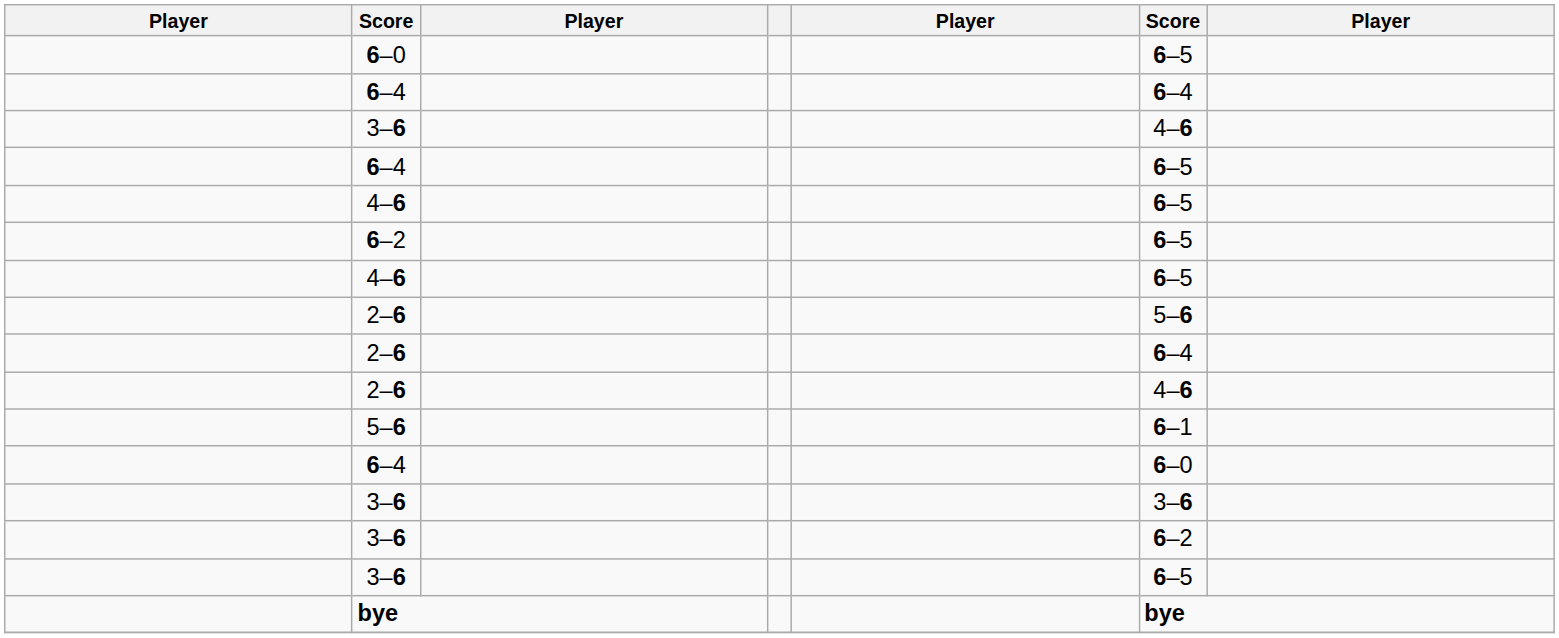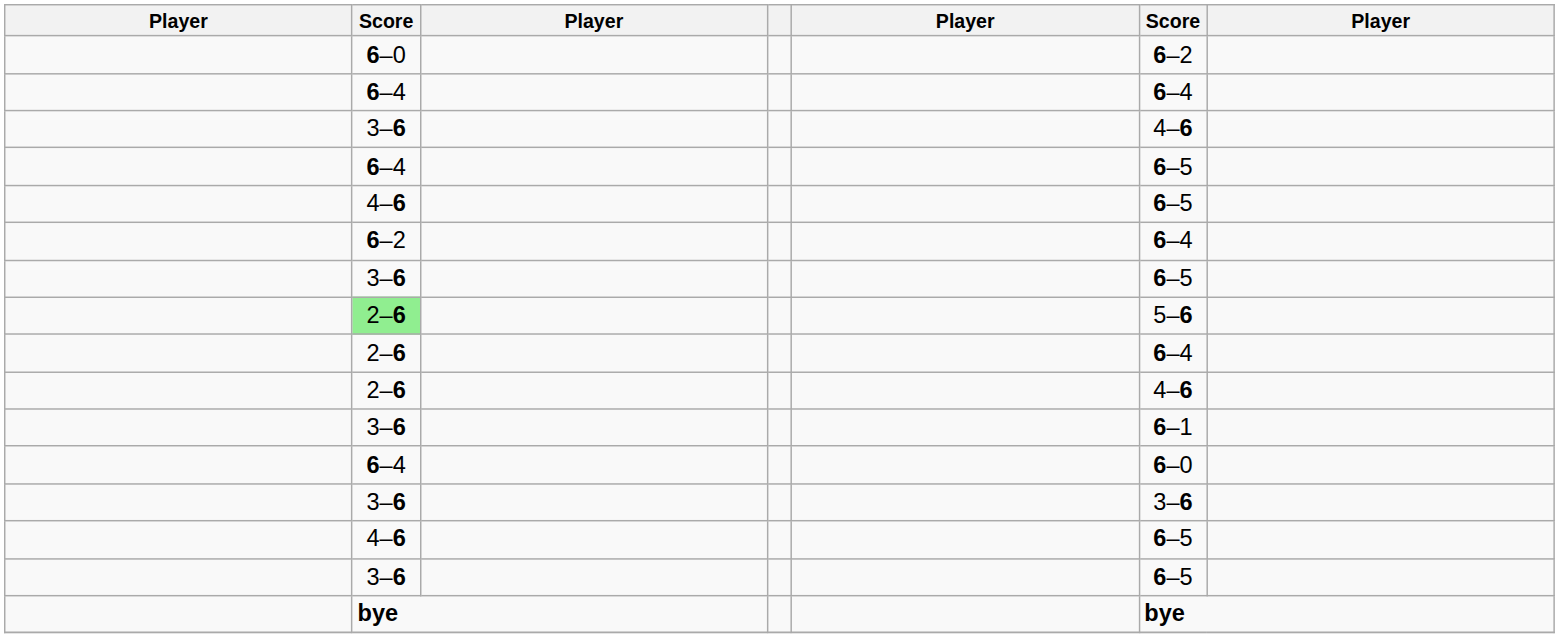row 2 | column 6: 6–5 -> 6–2
row 7 | column 6: 6–5 -> 6–4
row 8 | column 2: 4–6 -> 3–6
row 9 | column 2: no background -> lightgreen background
row 12 | column 2: 5–6 -> 3–6
row 15 | column 2: 3–6 -> 4–6
row 15 | column 6: 6–2 -> 6–5
